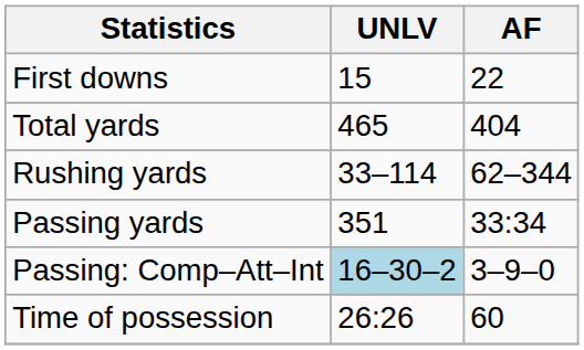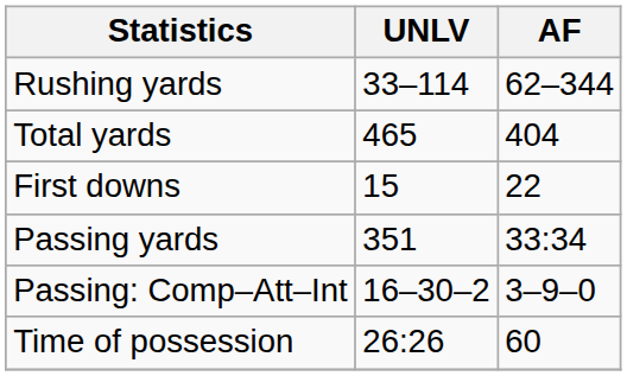rows swapped: First downs <-> Rushing yards
Passing: Comp–Att–Int | UNLV: lightblue background -> no background
